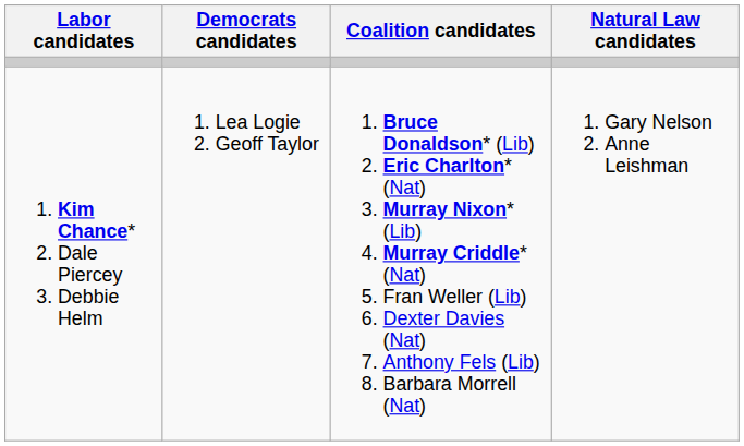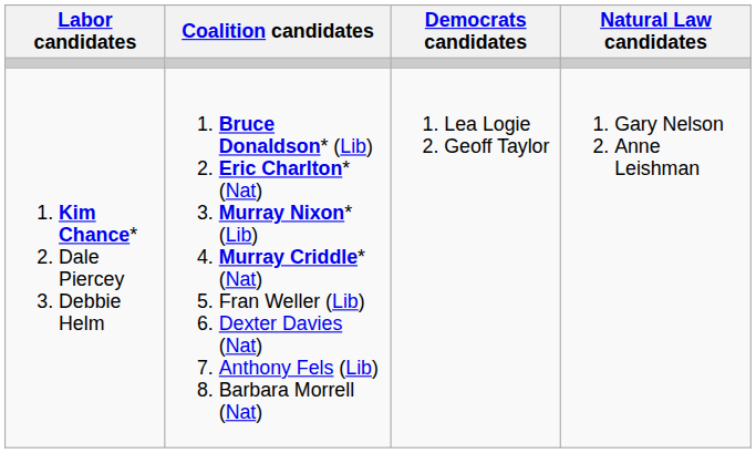columns swapped: Coalition candidates <-> Democrats candidates
